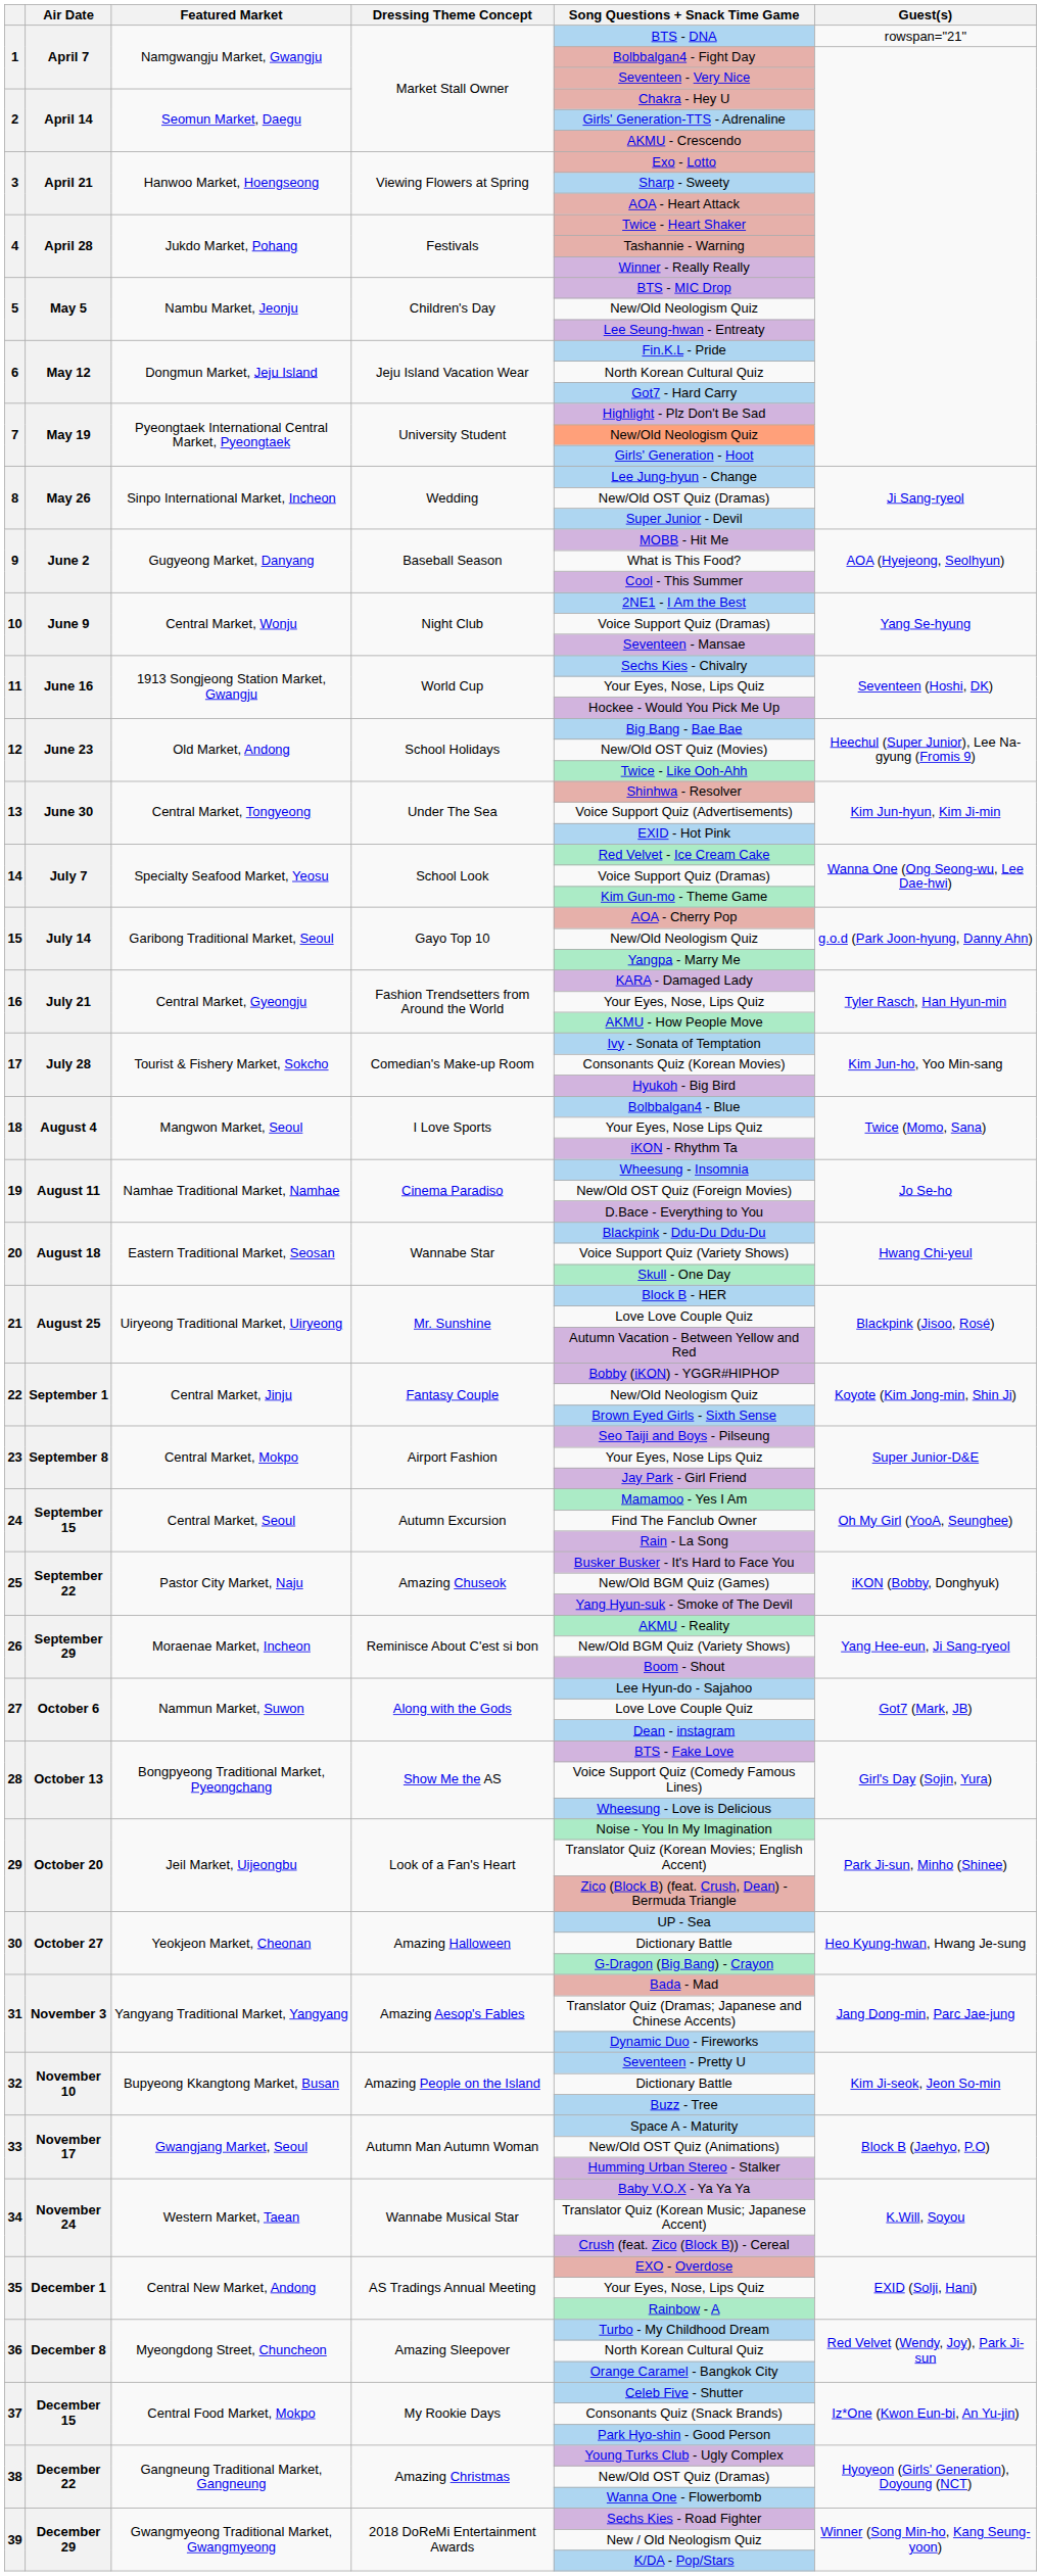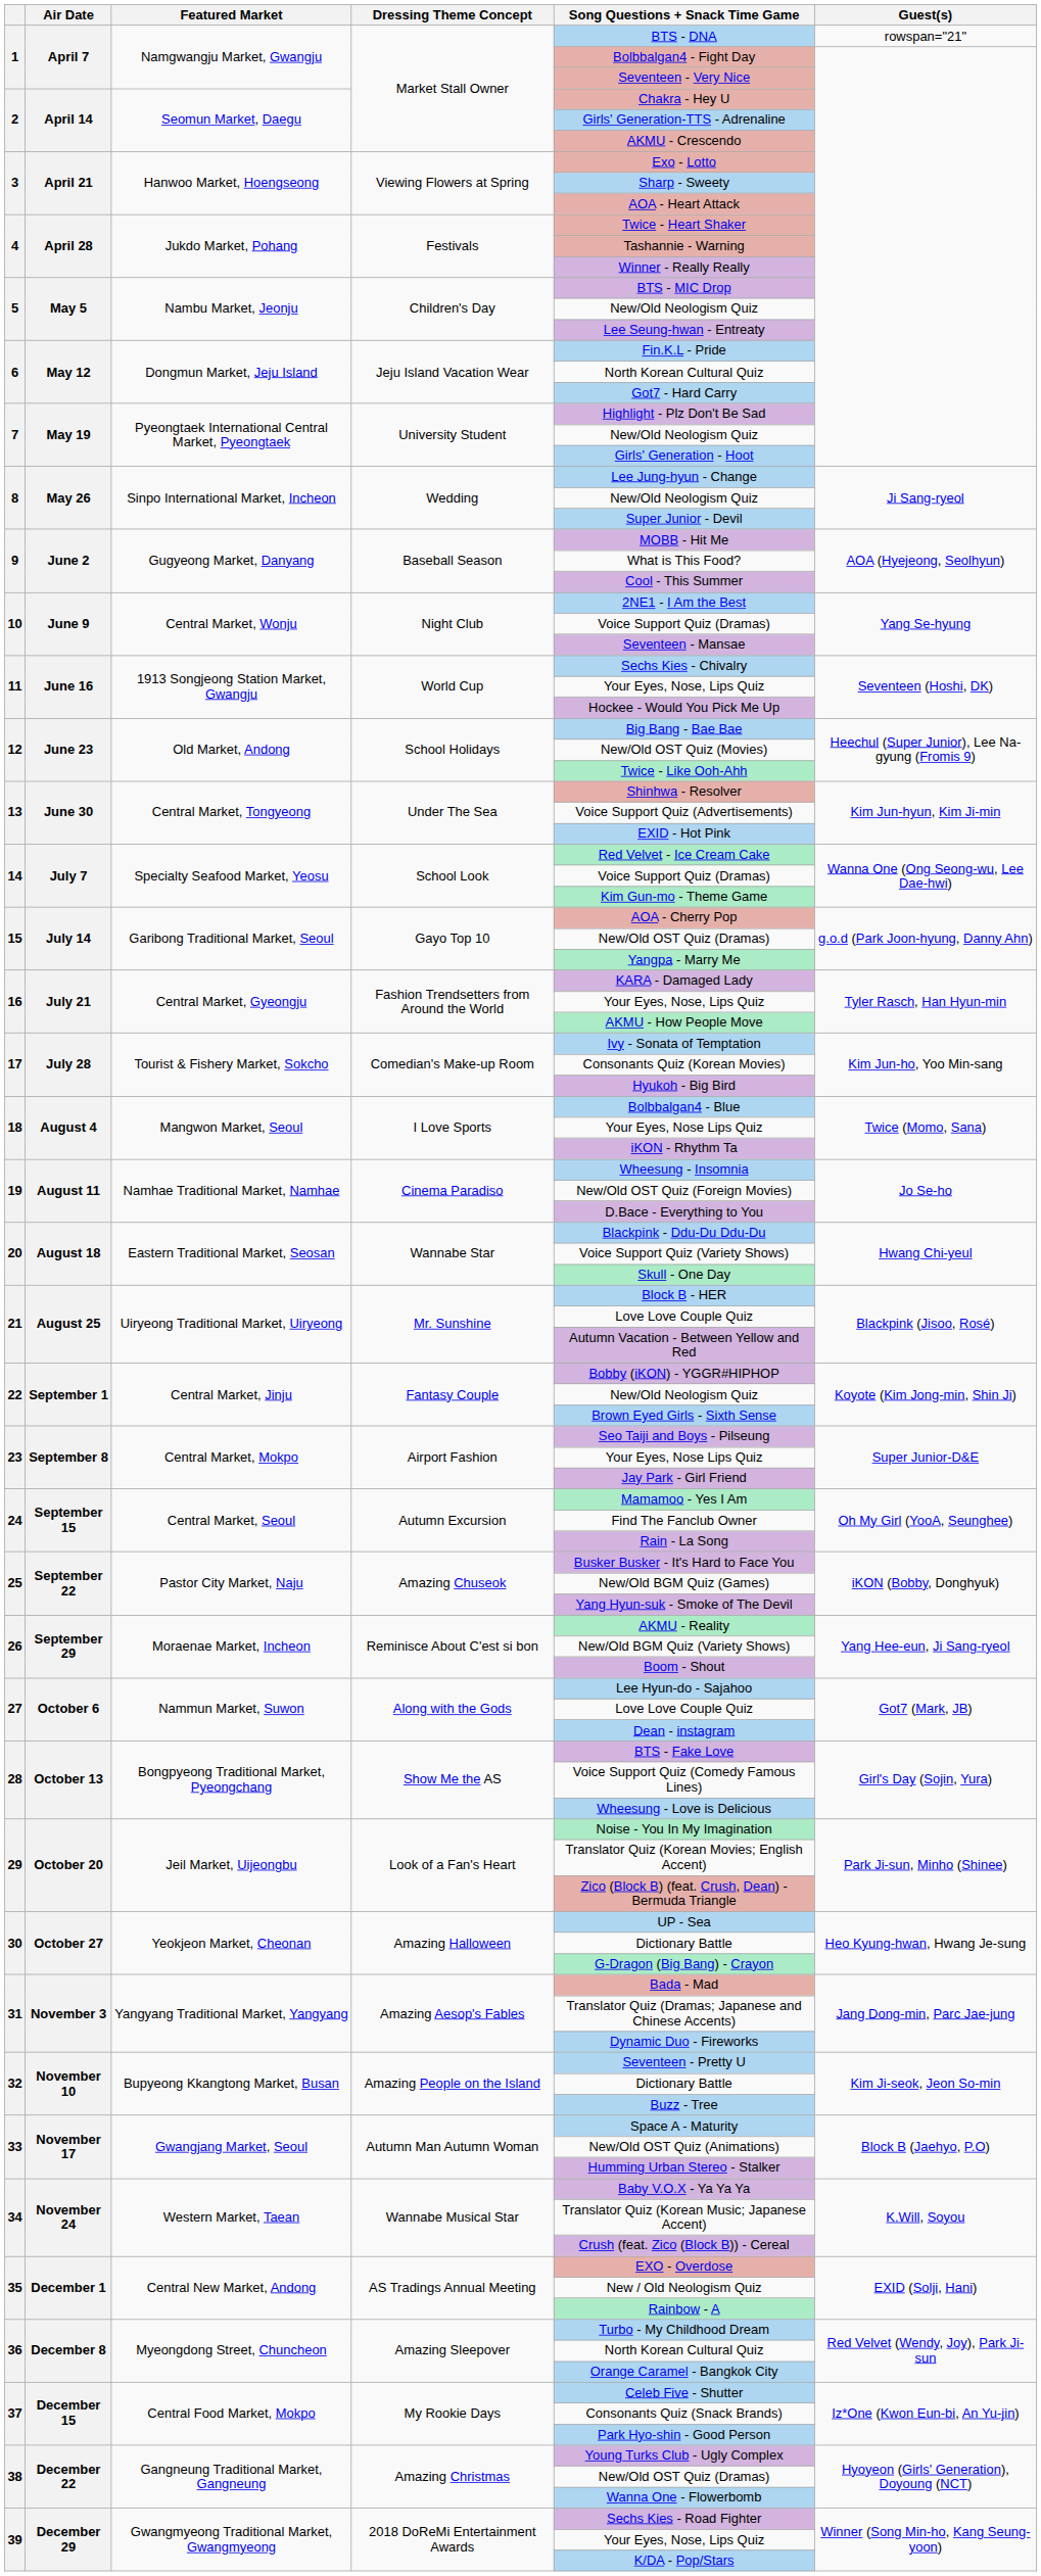row 21 | Song Questions + Snack Time Game: lightsalmon background -> no background
row 24 | Song Questions + Snack Time Game: New/Old OST Quiz (Dramas) -> New/Old Neologism Quiz
row 45 | Song Questions + Snack Time Game: New/Old Neologism Quiz -> New/Old OST Quiz (Dramas)
row 105 | Song Questions + Snack Time Game: Your Eyes, Nose, Lips Quiz -> New / Old Neologism Quiz
row 117 | Song Questions + Snack Time Game: New / Old Neologism Quiz -> Your Eyes, Nose, Lips Quiz
